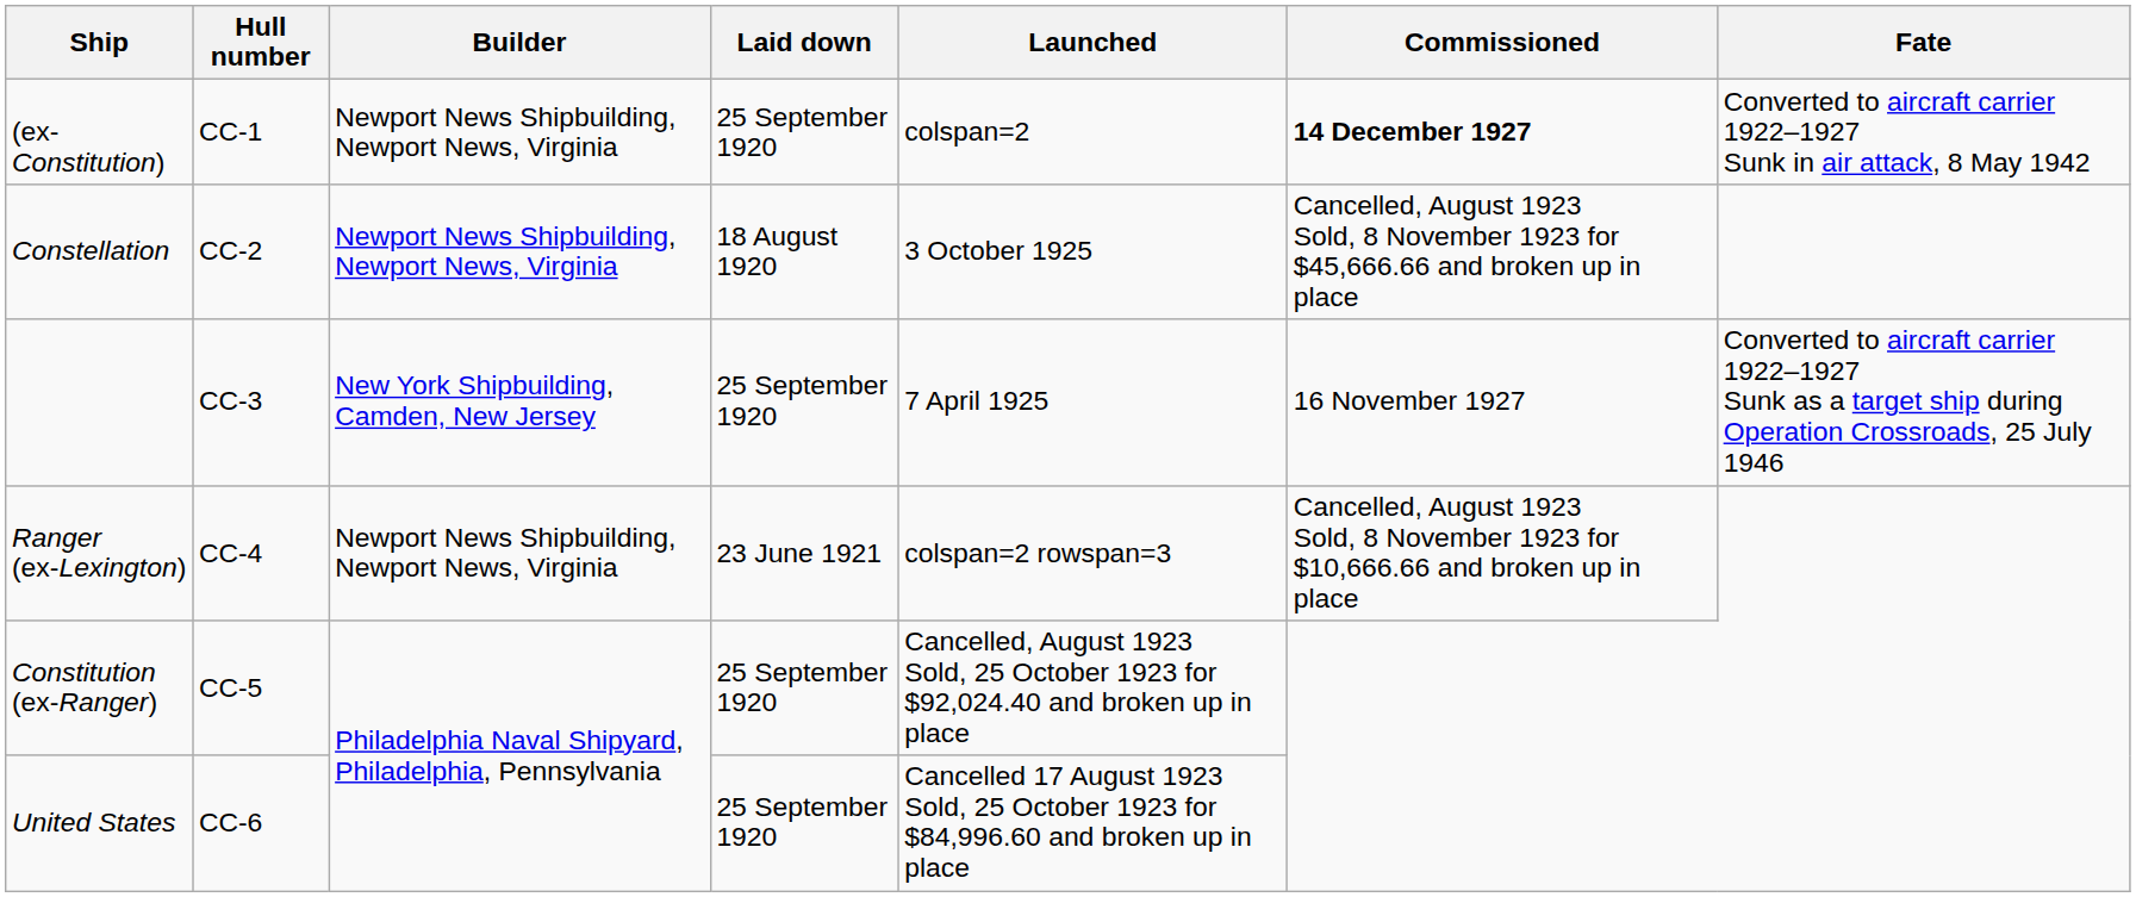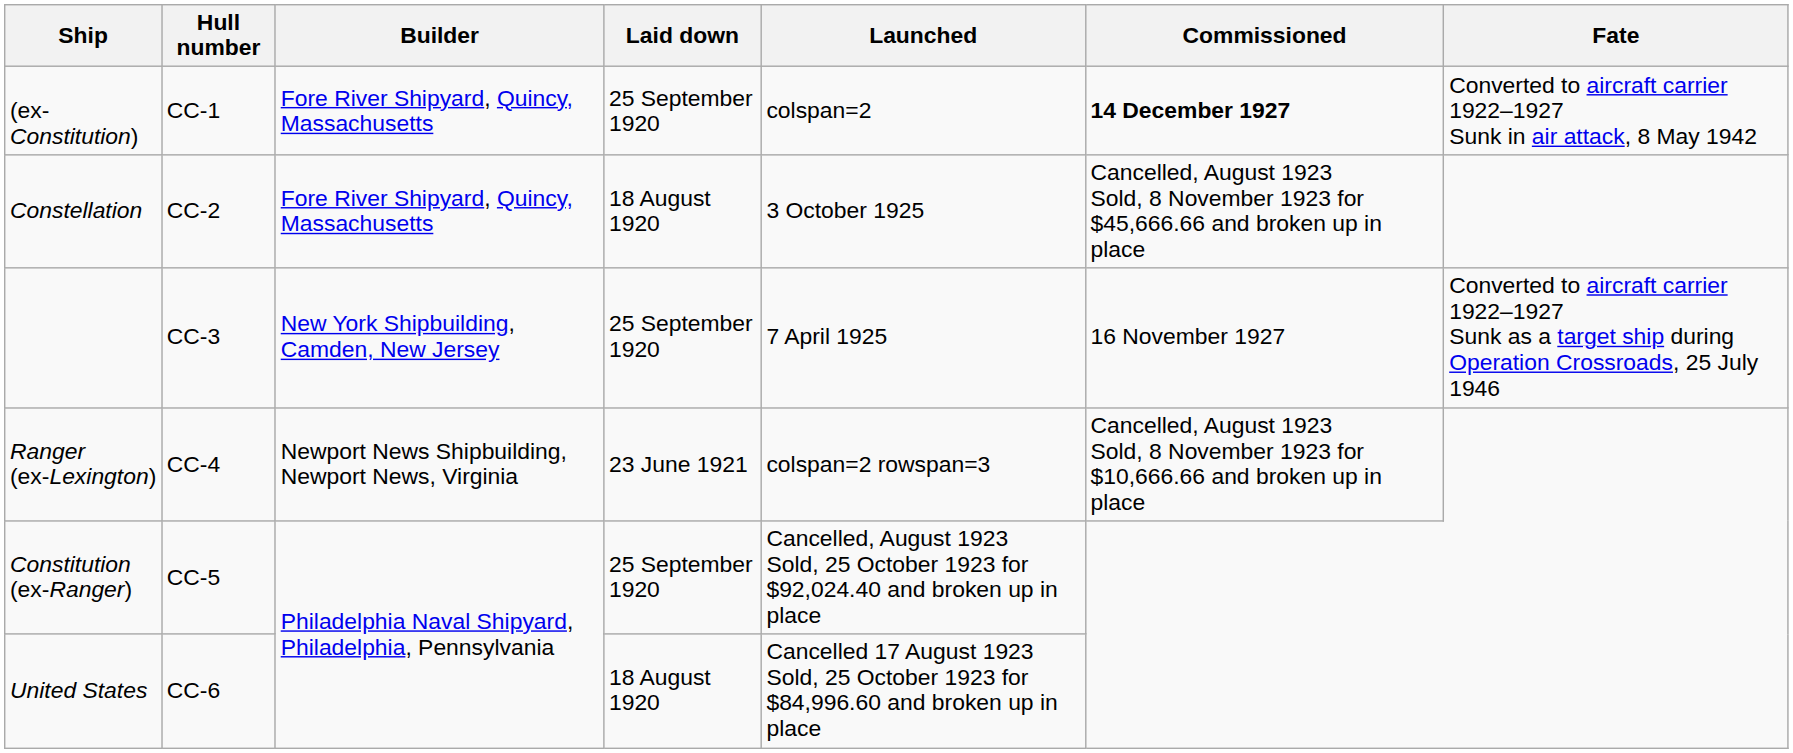(ex-Constitution) | Builder: Newport News Shipbuilding, Newport News, Virginia -> Fore River Shipyard, Quincy, Massachusetts
Constellation | Builder: Newport News Shipbuilding, Newport News, Virginia -> Fore River Shipyard, Quincy, Massachusetts
United States | Laid down: 25 September 1920 -> 18 August 1920
